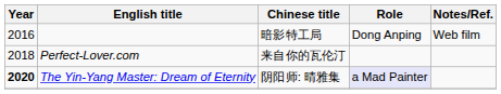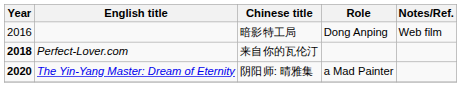Perfect-Lover.com | Year: normal -> bold
The Yin-Yang Master: Dream of Eternity | Role: lavender background -> no background
